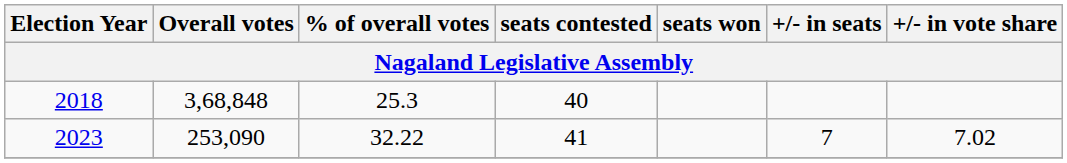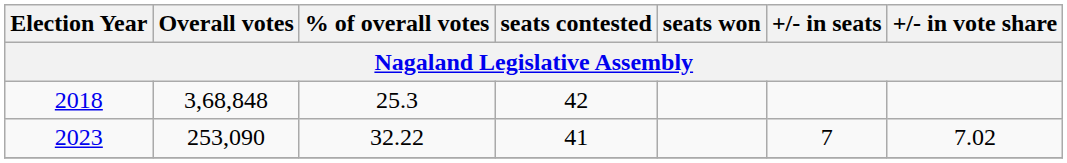2018 | seats contested: 40 -> 42
